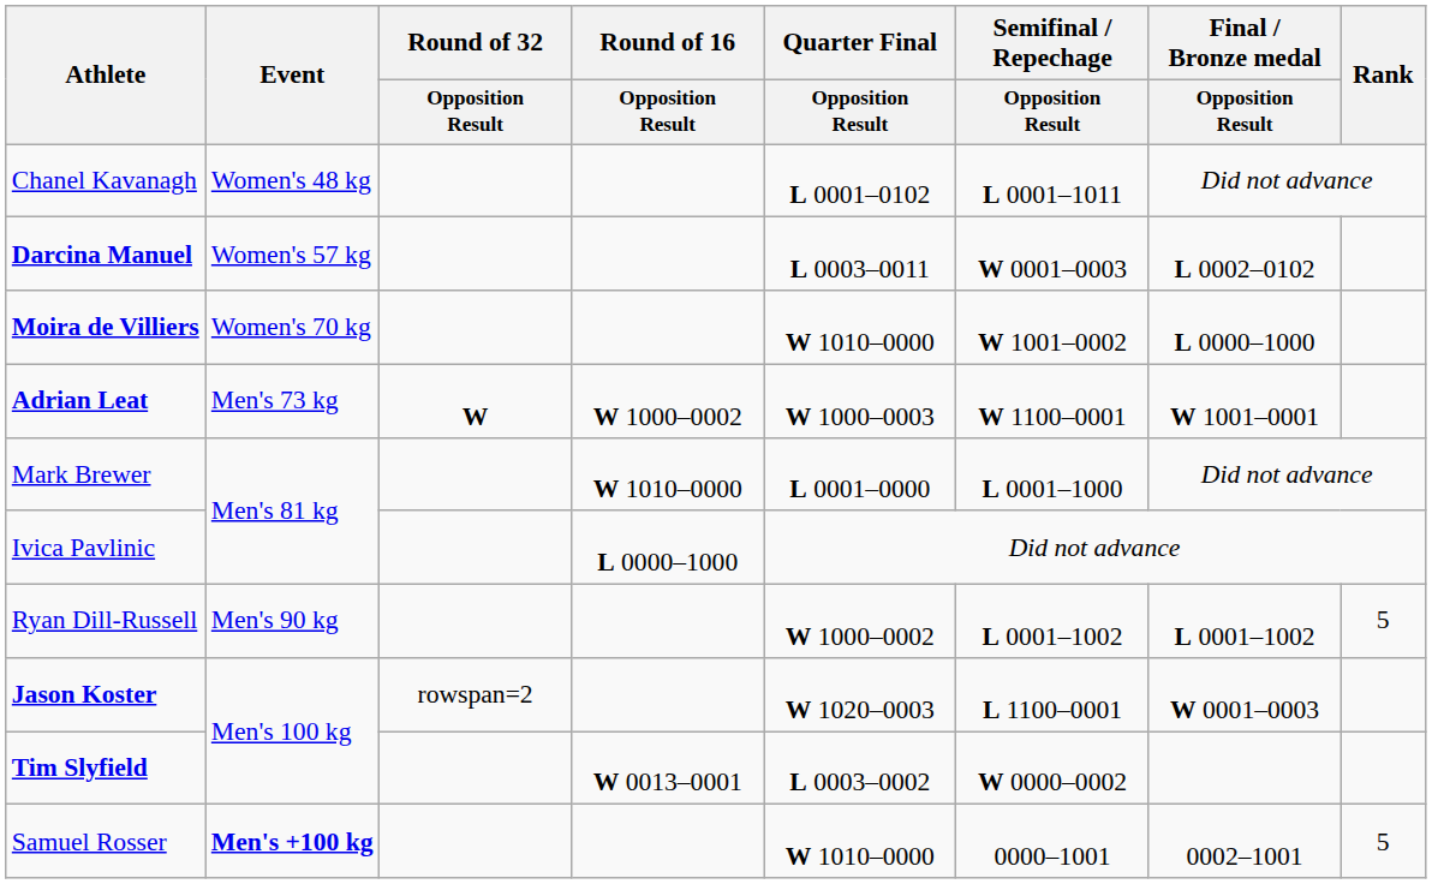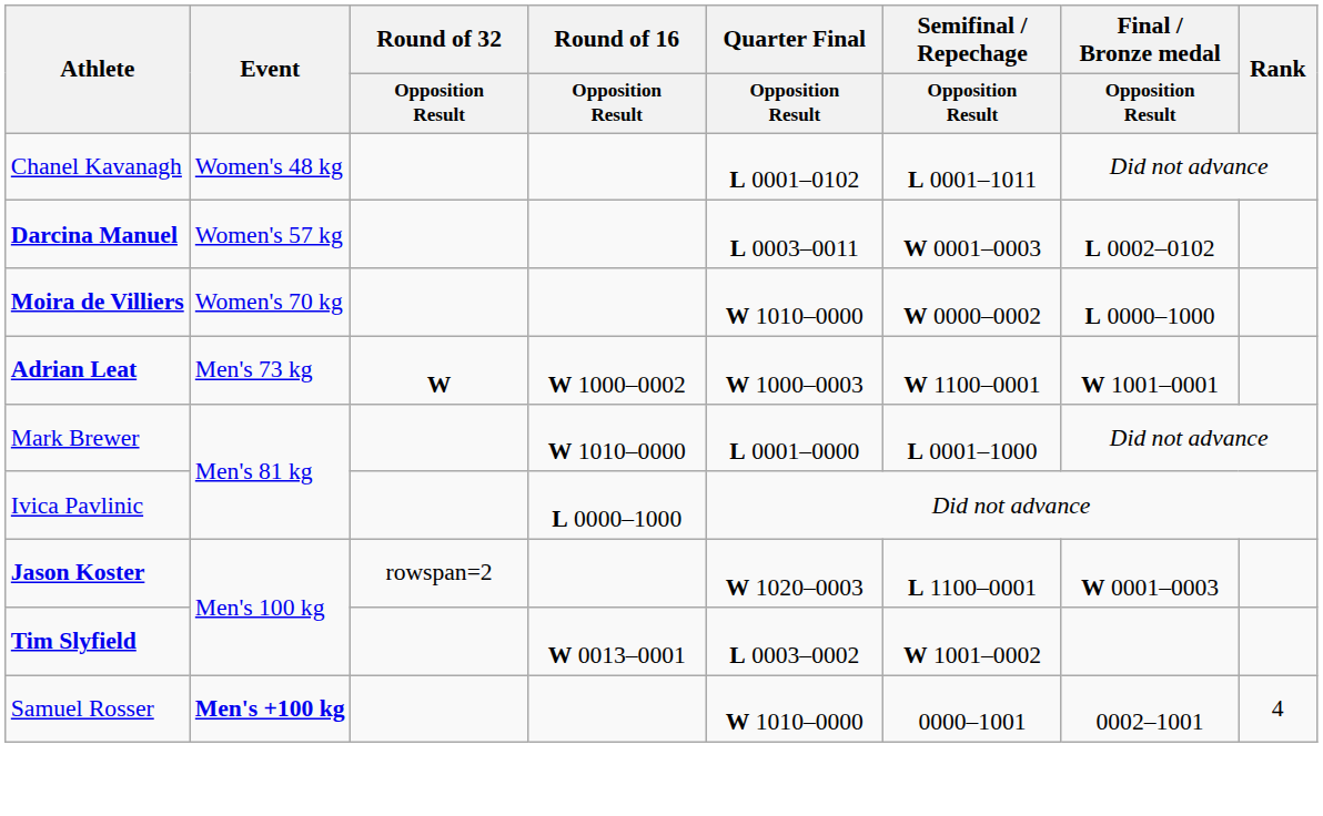Moira de Villiers | Semifinal / Repechage / Opposition Result: W 1001–0002 -> W 0000–0002
- row: Ryan Dill-Russell | Men's 90 kg | W 1000–0002 | L 0001–1002 | L 0001–1002 | 5
Tim Slyfield | Semifinal / Repechage / Opposition Result: W 0000–0002 -> W 1001–0002
Samuel Rosser | Rank: 5 -> 4
